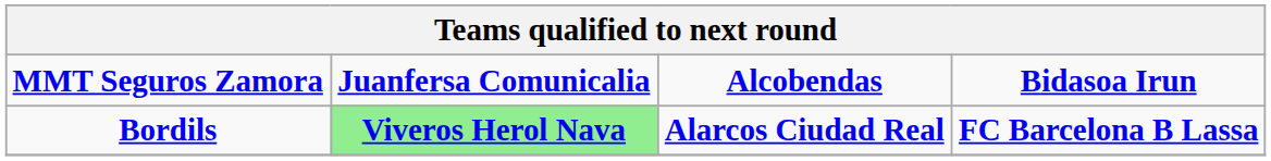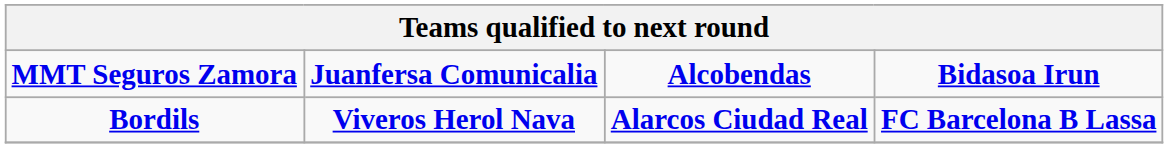Bordils | Juanfersa Comunicalia: lightgreen background -> no background
